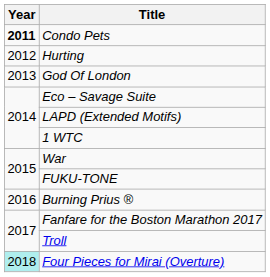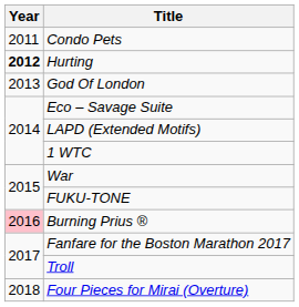Condo Pets | Year: bold -> normal
Hurting | Year: normal -> bold
Burning Prius ® | Year: no background -> pink background
Four Pieces for Mirai (Overture) | Year: paleturquoise background -> no background
